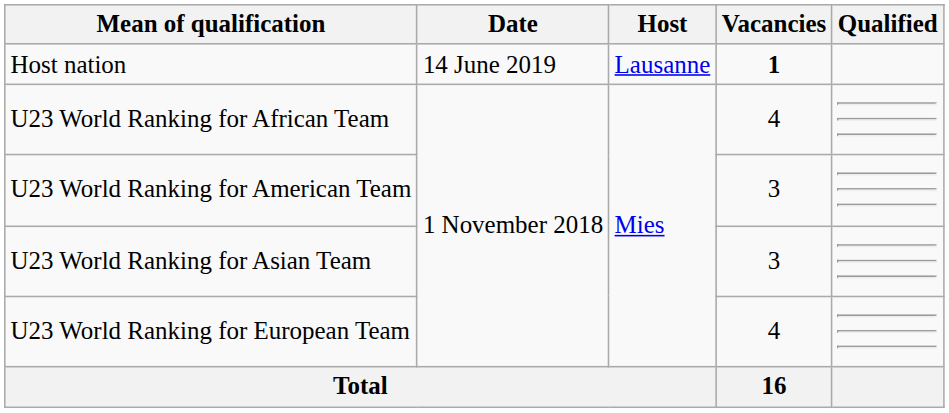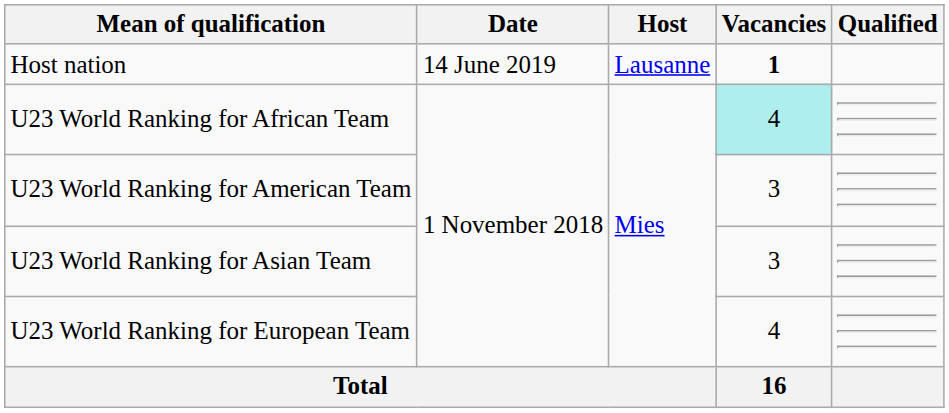U23 World Ranking for African Team | Vacancies: no background -> paleturquoise background
